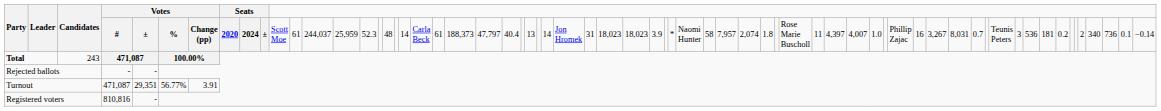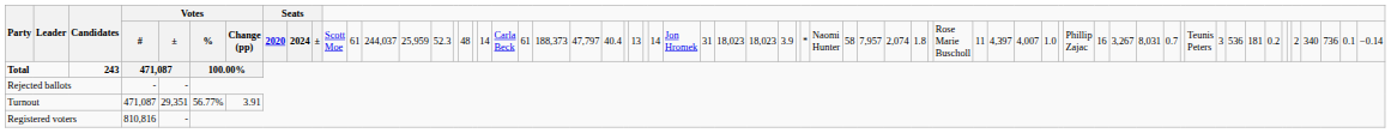Total | Candidates: normal -> bold
